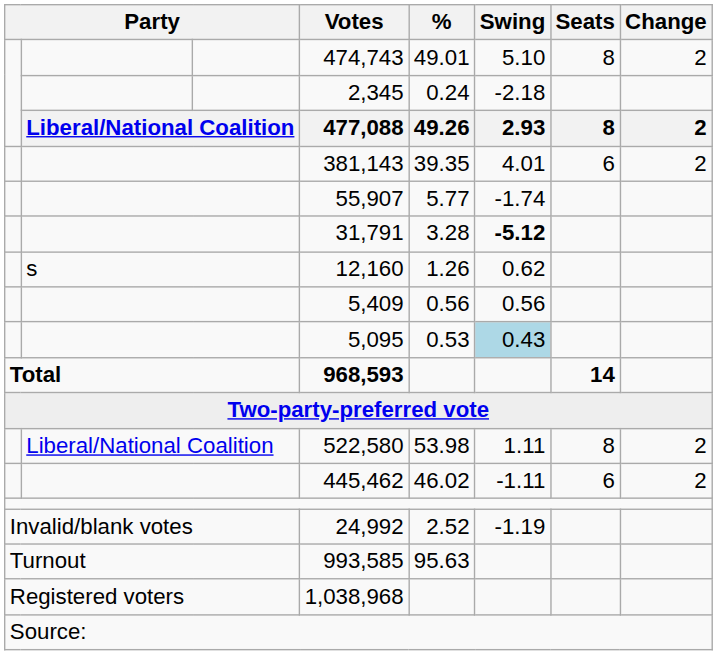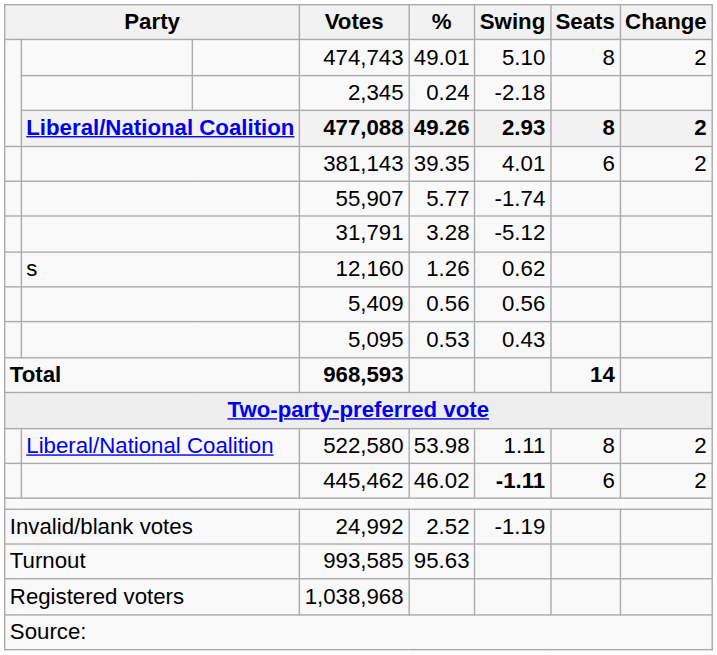31,791 | Swing: bold -> normal
5,095 | Swing: lightblue background -> no background
445,462 | Swing: normal -> bold
